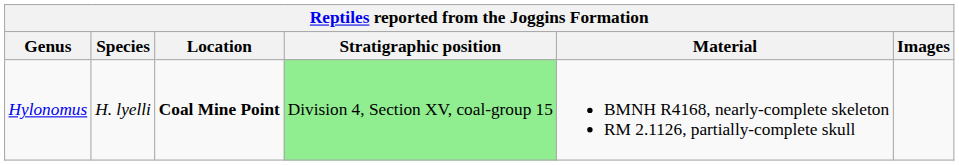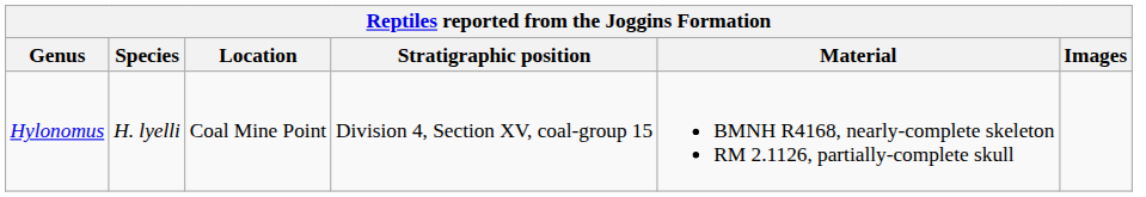Hylonomus | Location: bold -> normal
Hylonomus | Stratigraphic position: lightgreen background -> no background
